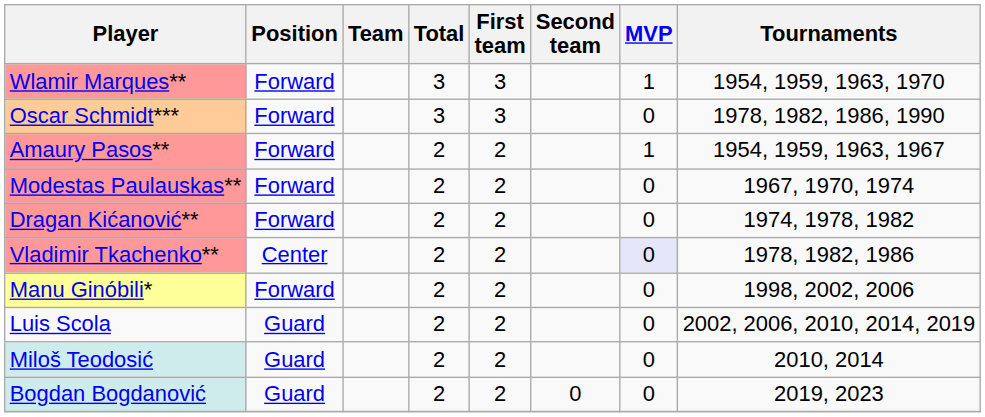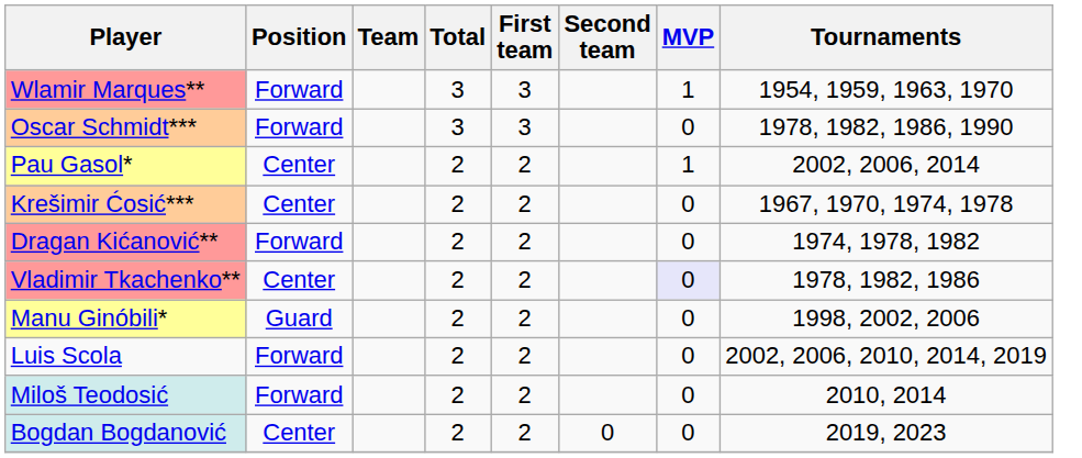- row: Amaury Pasos** | Forward | 2 | 2 | 1 | 1954, 1959, 1963, 1967
+ row: Pau Gasol* | Center | 2 | 2 | 1 | 2002, 2006, 2014
+ row: Krešimir Ćosić*** | Center | 2 | 2 | 0 | 1967, 1970, 1974, 1978
- row: Modestas Paulauskas** | Forward | 2 | 2 | 0 | 1967, 1970, 1974
Manu Ginóbili* | Position: Forward -> Guard
Luis Scola | Position: Guard -> Forward
Miloš Teodosić | Position: Guard -> Forward
Bogdan Bogdanović | Position: Guard -> Center
